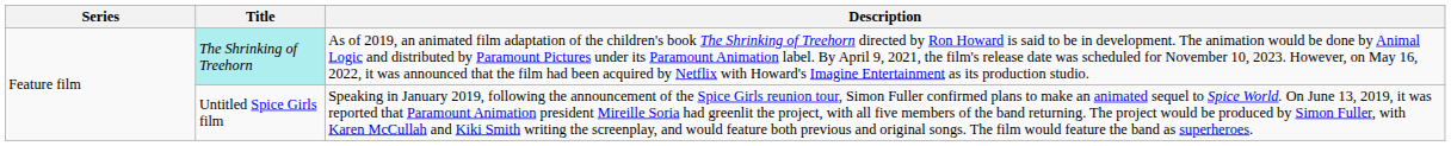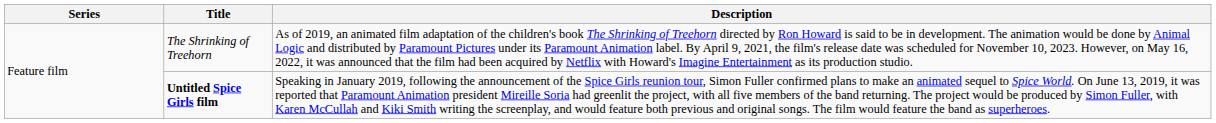The Shrinking of Treehorn | Title: paleturquoise background -> no background
Untitled Spice Girls film | Title: normal -> bold
